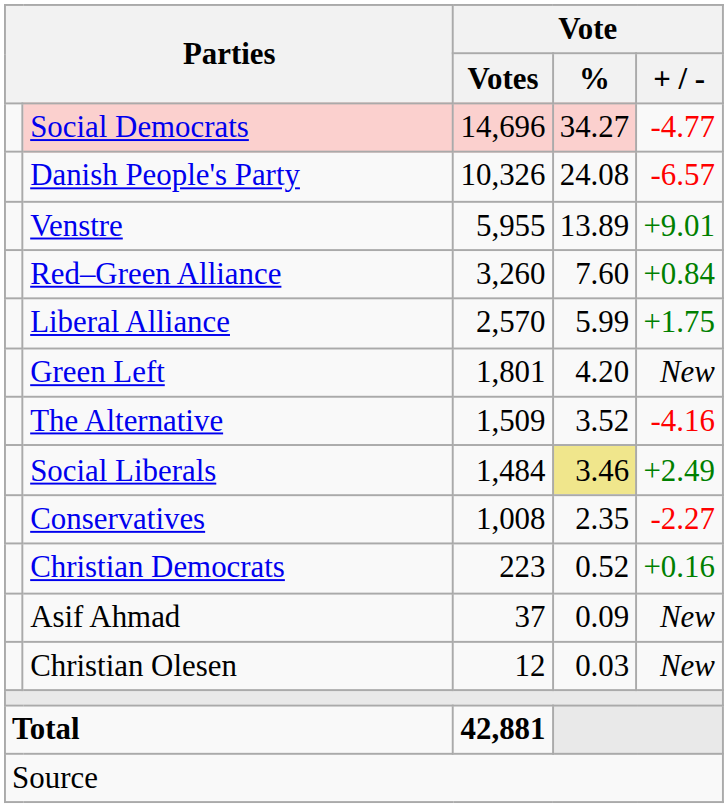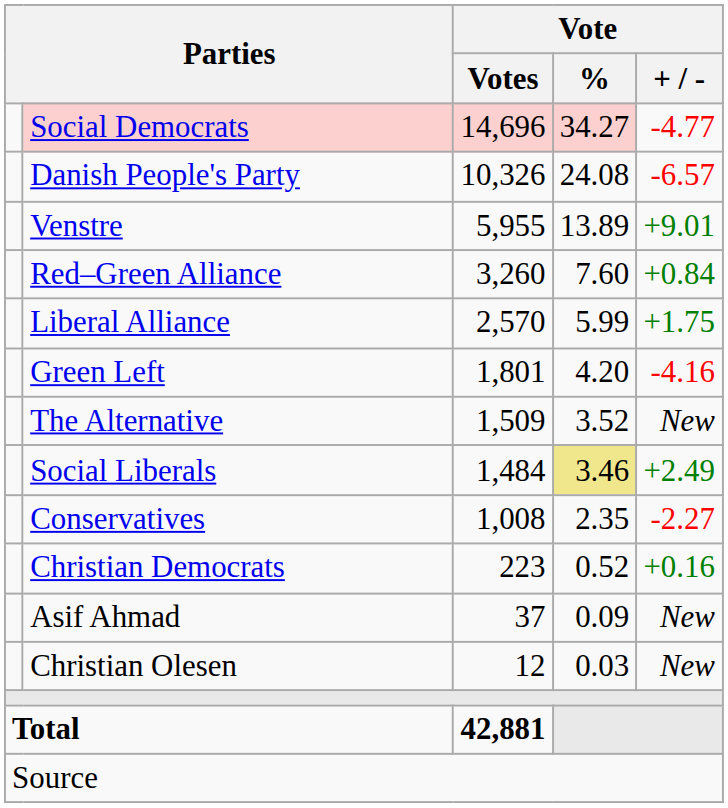Green Left | Vote / + / -: New -> -4.16
The Alternative | Vote / + / -: -4.16 -> New
